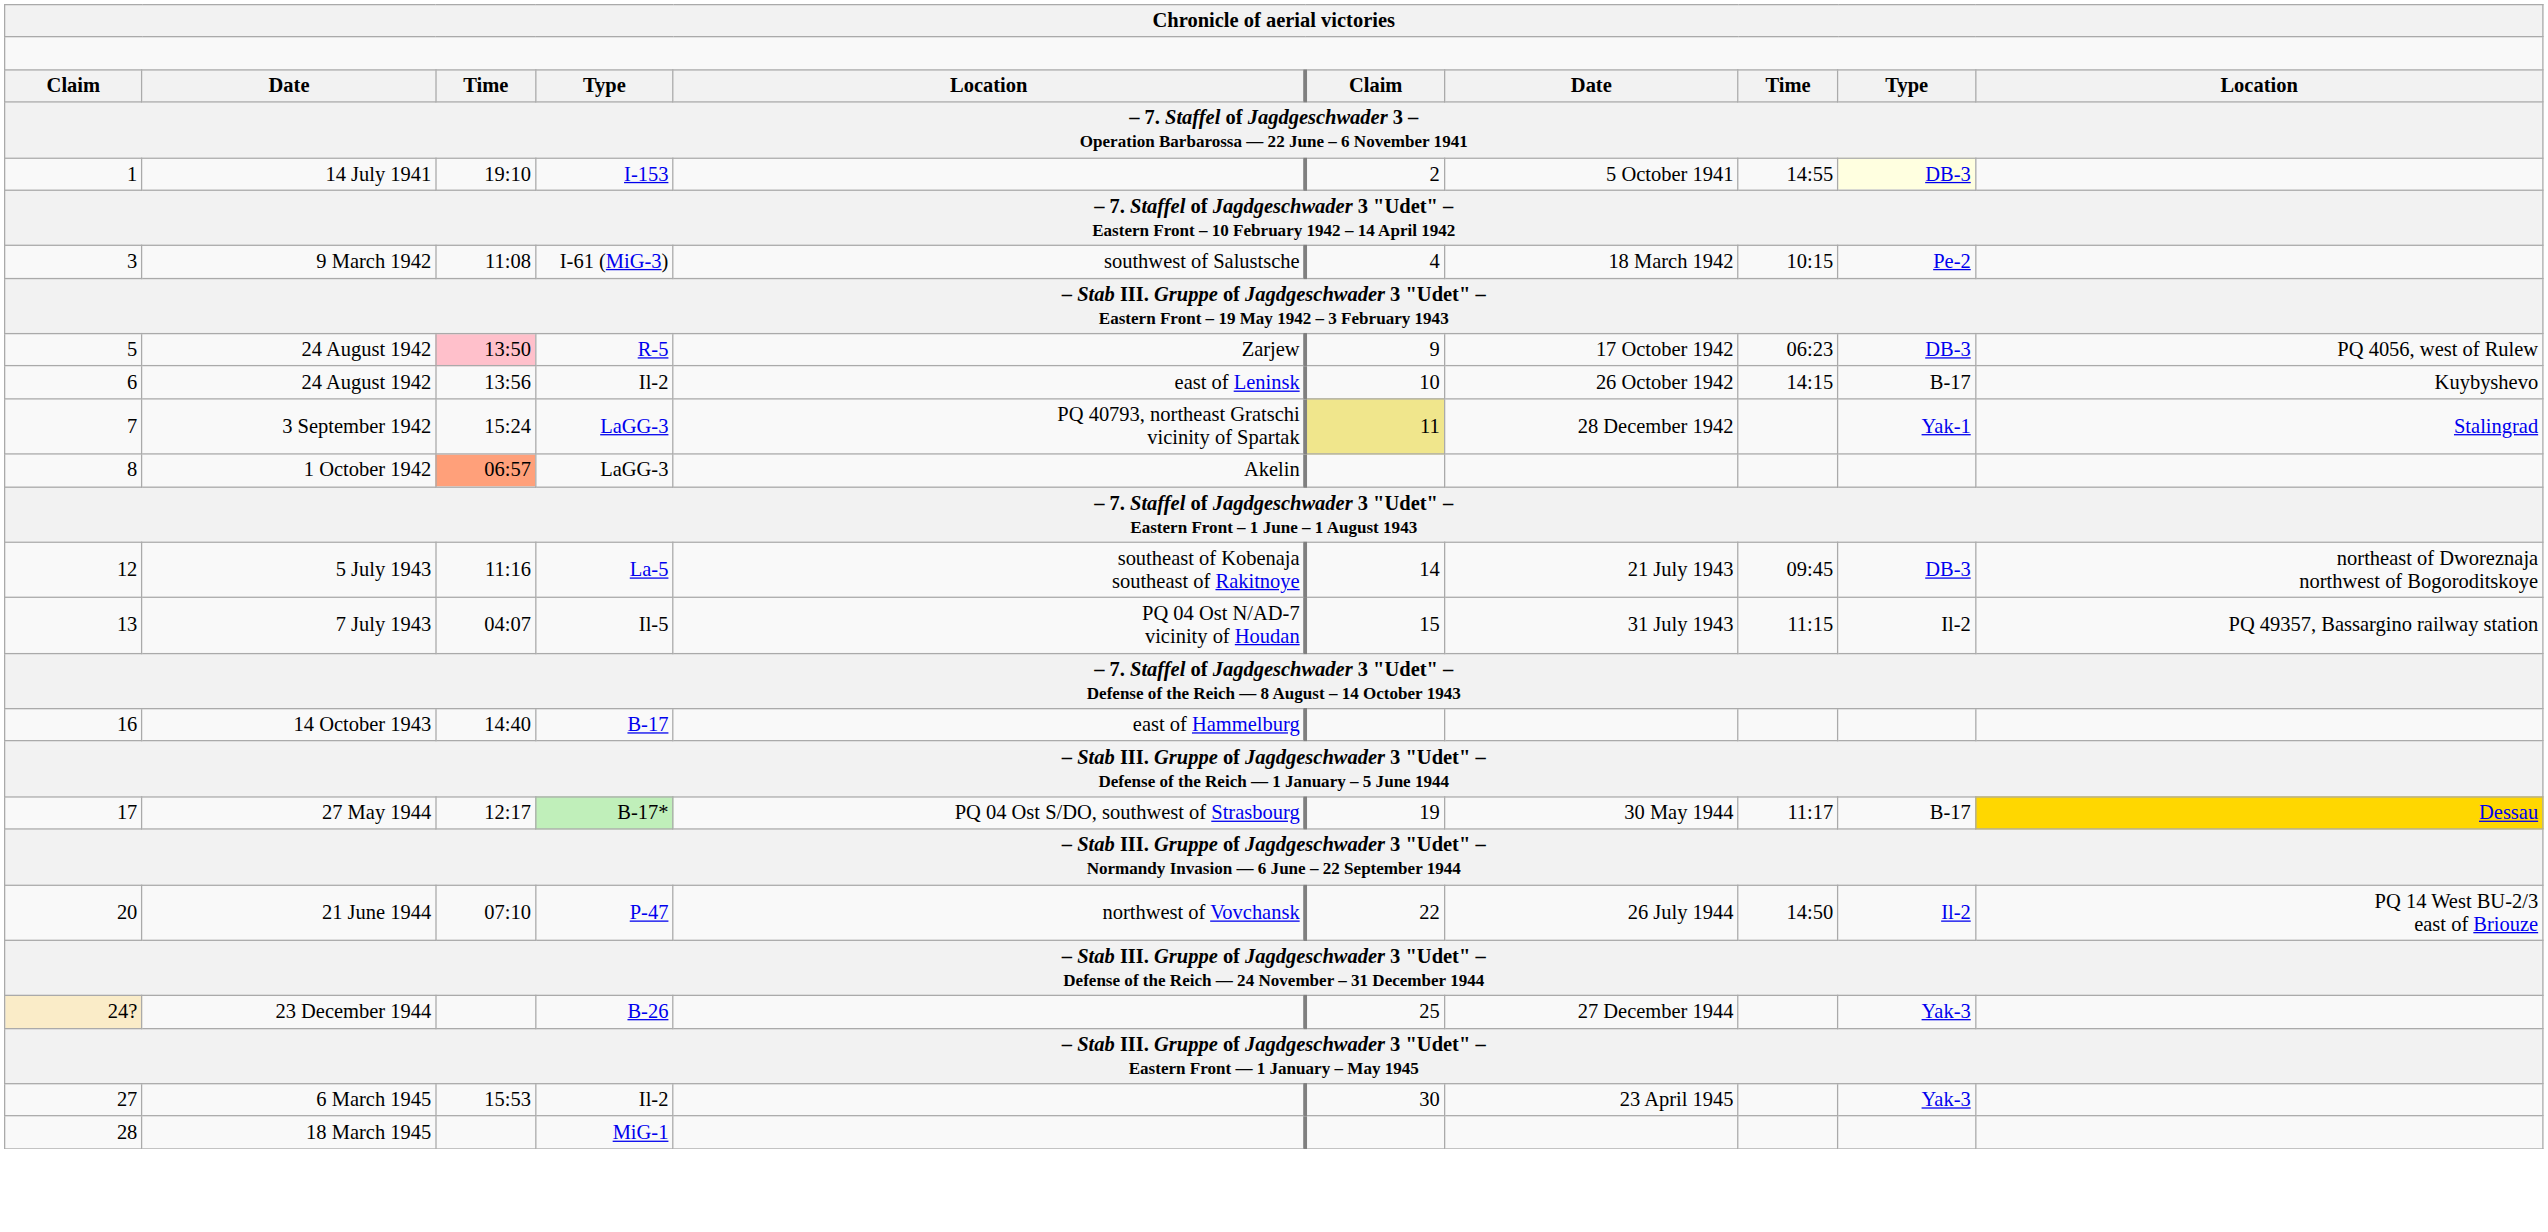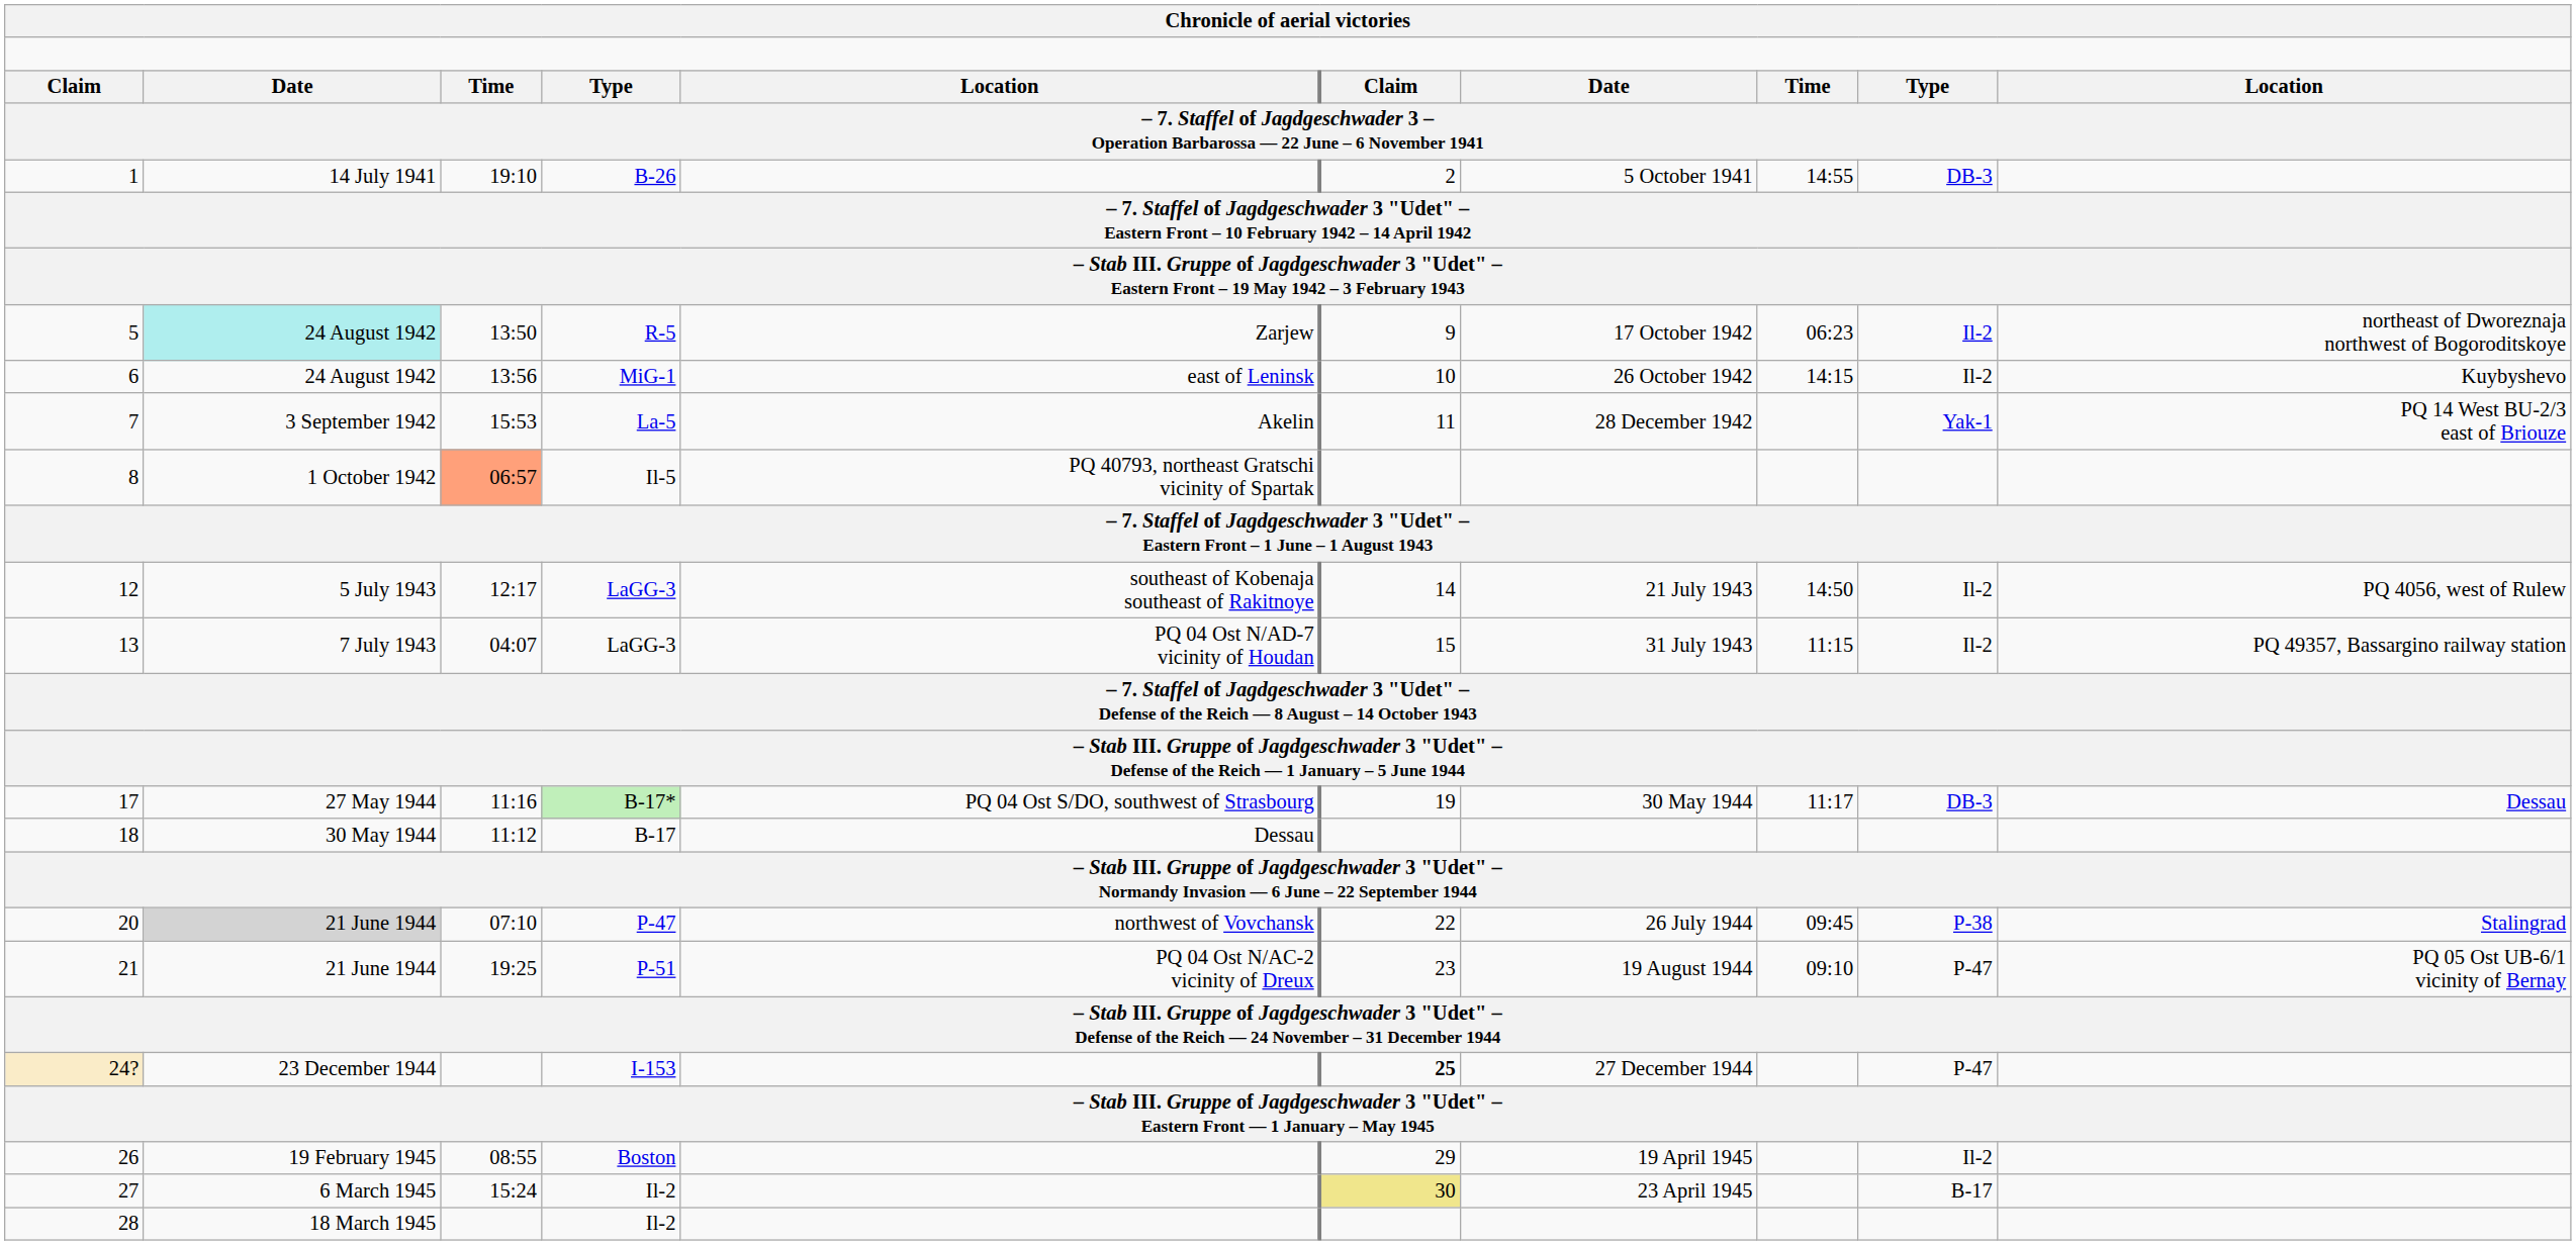1 | column 4: I-153 -> B-26
1 | column 9: lightyellow background -> no background
- row: 3 | 9 March 1942 | 11:08 | I-61 (MiG-3) | southwest of Salustsche | 4 | 18 March 1942 | 10:15 | Pe-2
5 | column 2: no background -> paleturquoise background
5 | column 3: pink background -> no background
5 | column 9: DB-3 -> Il-2
5 | column 10: PQ 4056, west of Rulew -> northeast of Dworeznaja northwest of Bogoroditskoye
6 | column 4: Il-2 -> MiG-1
6 | column 9: B-17 -> Il-2
7 | column 3: 15:24 -> 15:53
7 | column 4: LaGG-3 -> La-5
7 | column 5: PQ 40793, northeast Gratschi vicinity of Spartak -> Akelin
7 | column 6: khaki background -> no background
7 | column 10: Stalingrad -> PQ 14 West BU-2/3 east of Briouze
8 | column 4: LaGG-3 -> Il-5
8 | column 5: Akelin -> PQ 40793, northeast Gratschi vicinity of Spartak
12 | column 3: 11:16 -> 12:17
12 | column 4: La-5 -> LaGG-3
12 | column 8: 09:45 -> 14:50
12 | column 9: DB-3 -> Il-2
12 | column 10: northeast of Dworeznaja northwest of Bogoroditskoye -> PQ 4056, west of Rulew
13 | column 4: Il-5 -> LaGG-3
- row: 16 | 14 October 1943 | 14:40 | B-17 | east of Hammelburg
17 | column 3: 12:17 -> 11:16
17 | column 9: B-17 -> DB-3
17 | column 10: gold background -> no background
+ row: 18 | 30 May 1944 | 11:12 | B-17 | Dessau
20 | column 2: no background -> lightgrey background
20 | column 8: 14:50 -> 09:45
20 | column 9: Il-2 -> P-38
20 | column 10: PQ 14 West BU-2/3 east of Briouze -> Stalingrad
+ row: 21 | 21 June 1944 | 19:25 | P-51 | PQ 04 Ost N/AC-2 vicinity of Dreux | 23 | 19 August 1944 | 09:10 | P-47 | PQ 05 Ost UB-6/1 vicinity of Bernay
24? | column 4: B-26 -> I-153
24? | column 6: normal -> bold
24? | column 9: Yak-3 -> P-47
+ row: 26 | 19 February 1945 | 08:55 | Boston | 29 | 19 April 1945 | Il-2
27 | column 3: 15:53 -> 15:24
27 | column 6: no background -> khaki background
27 | column 9: Yak-3 -> B-17
28 | column 4: MiG-1 -> Il-2
